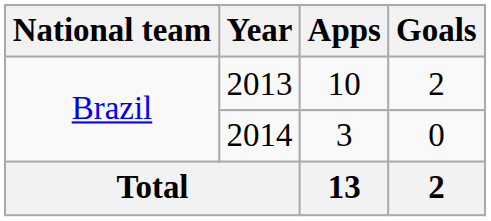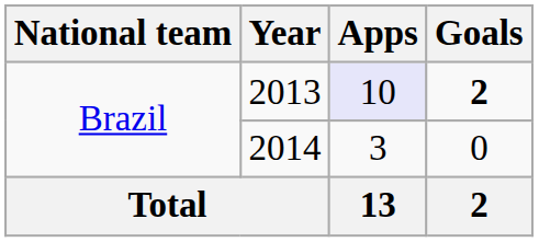2013 | Apps: no background -> lavender background
2013 | Goals: normal -> bold
